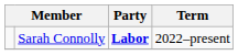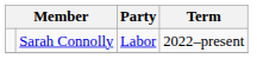Sarah Connolly | Party: bold -> normal
